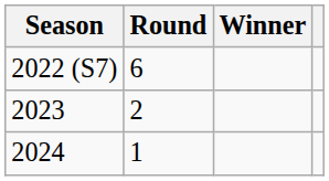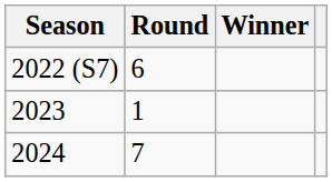2023 | Round: 2 -> 1
2024 | Round: 1 -> 7
